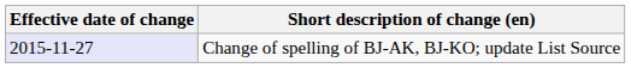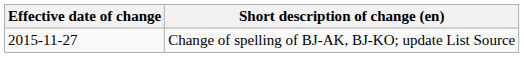Change of spelling of BJ-AK, BJ-KO; update List Source | Effective date of change: lavender background -> no background
